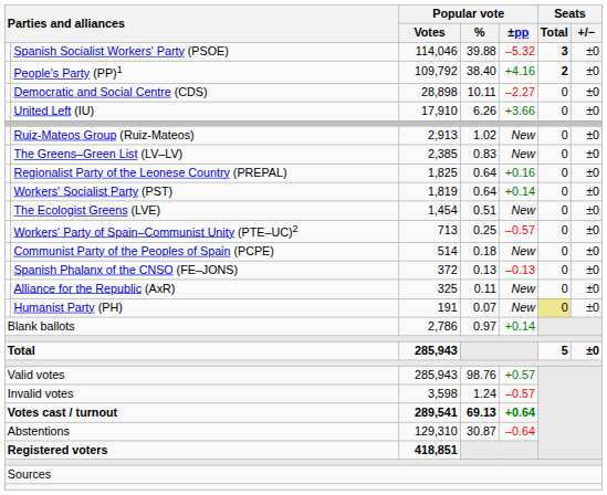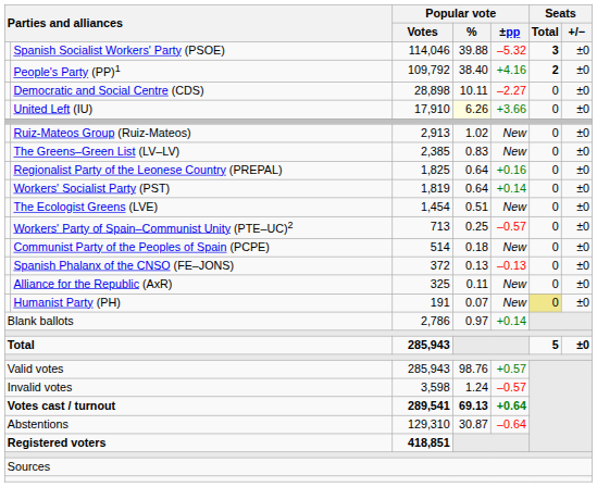United Left (IU) | Popular vote / %: no background -> lightyellow background
